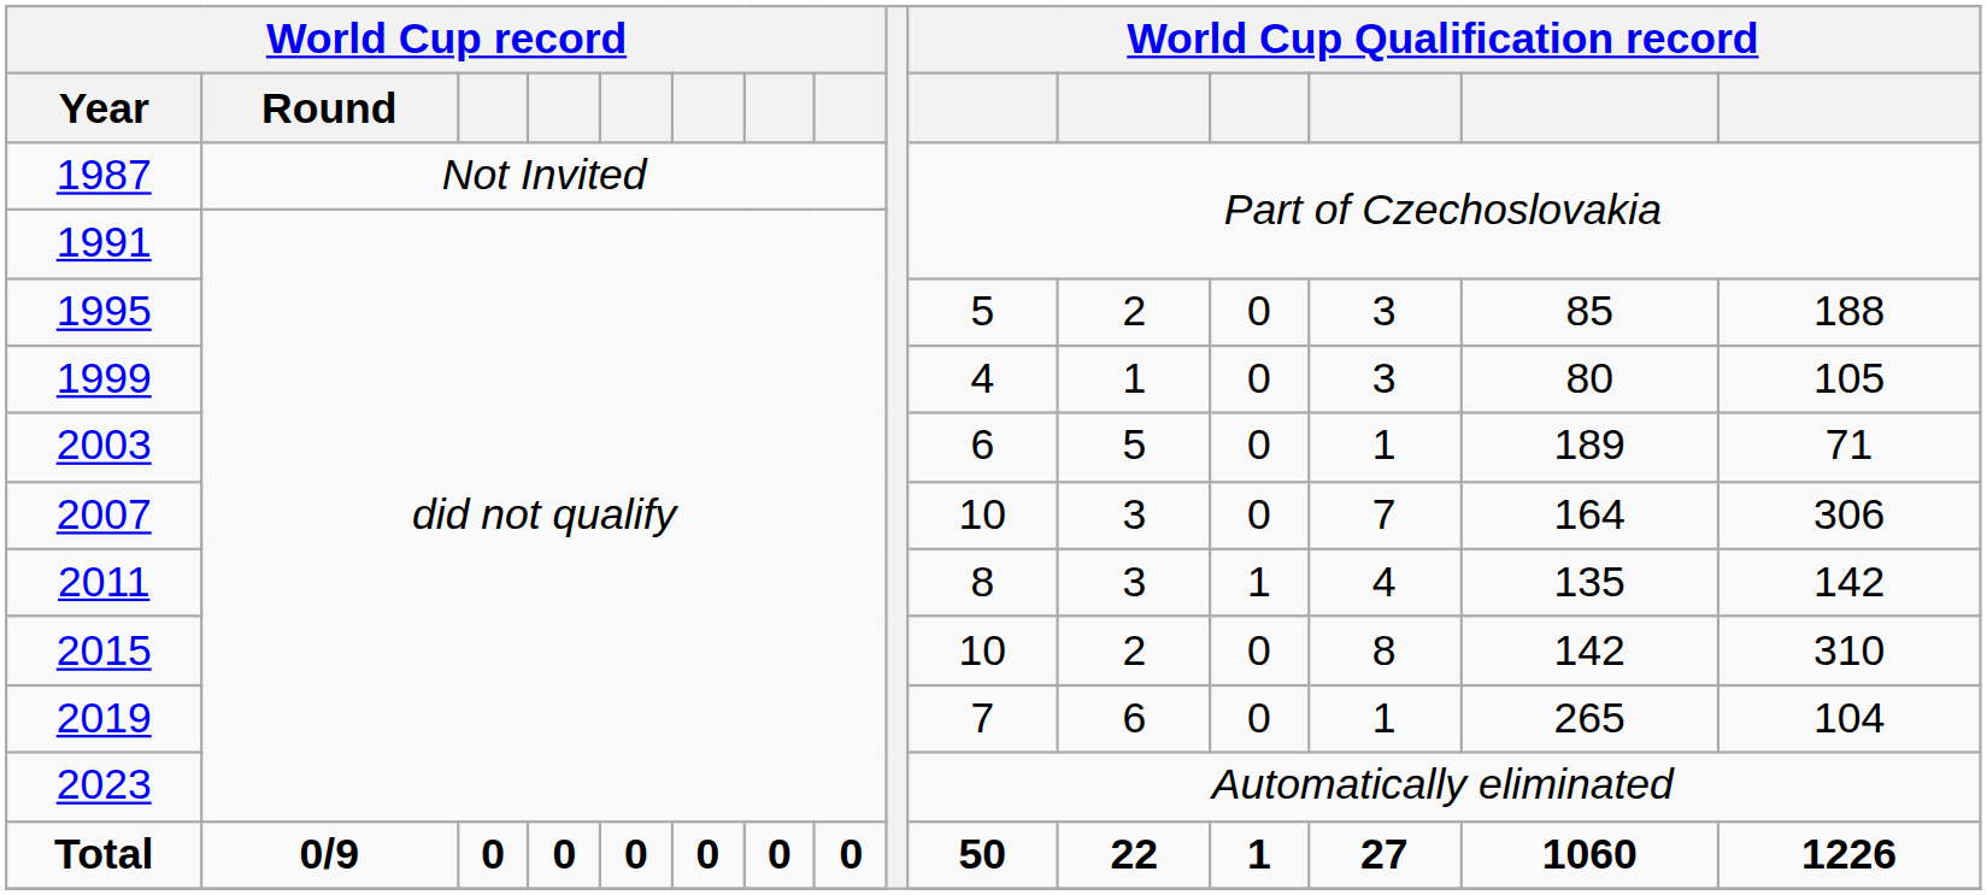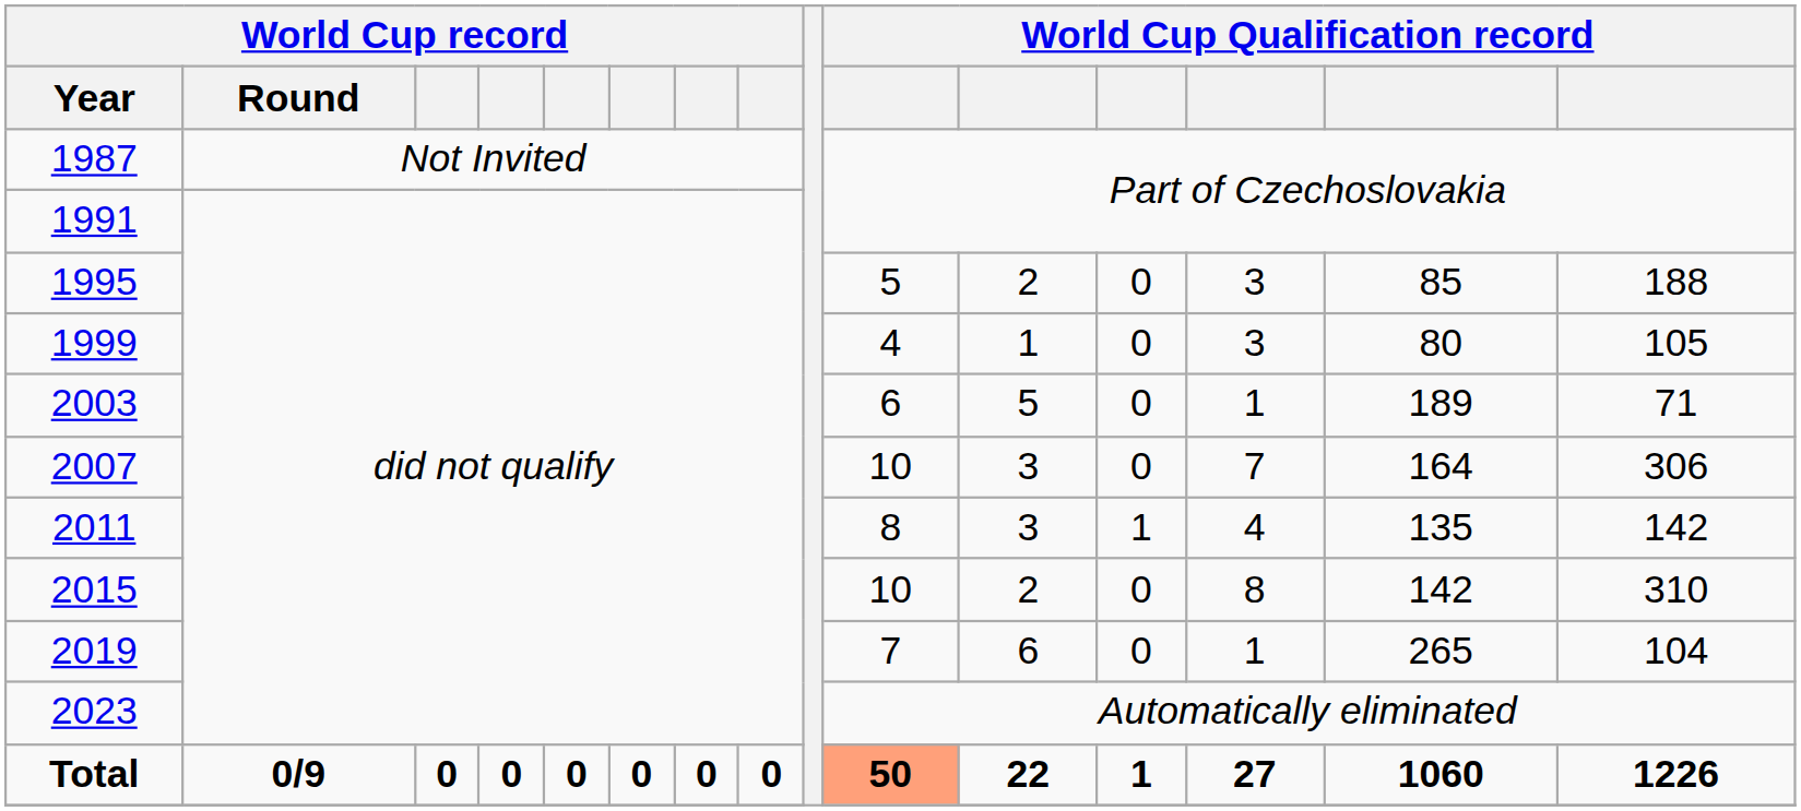Total | column 10: no background -> lightsalmon background
